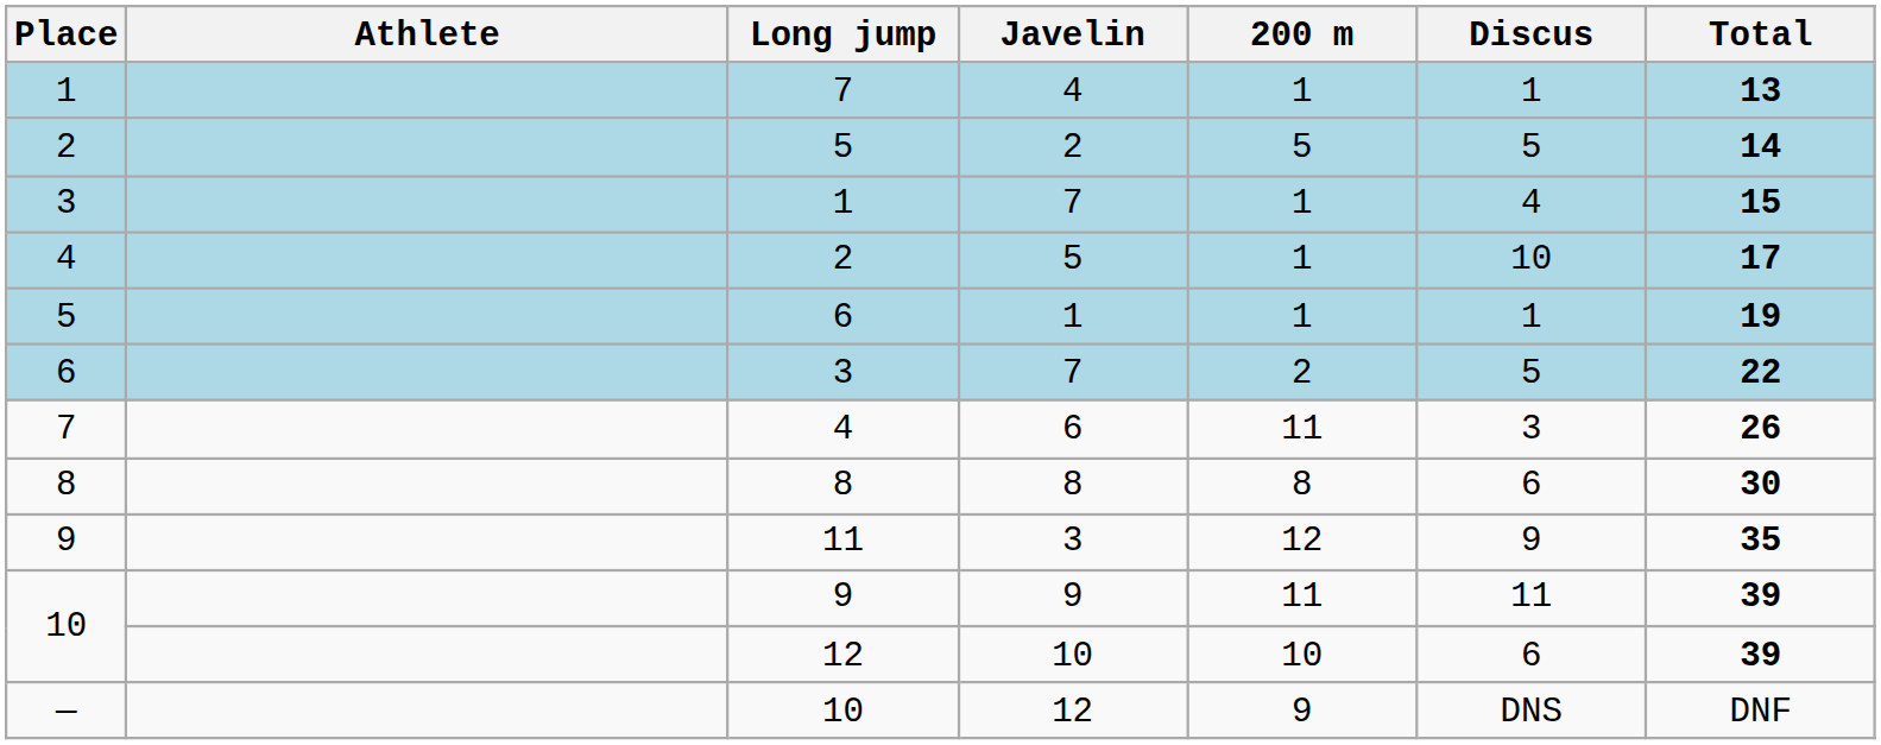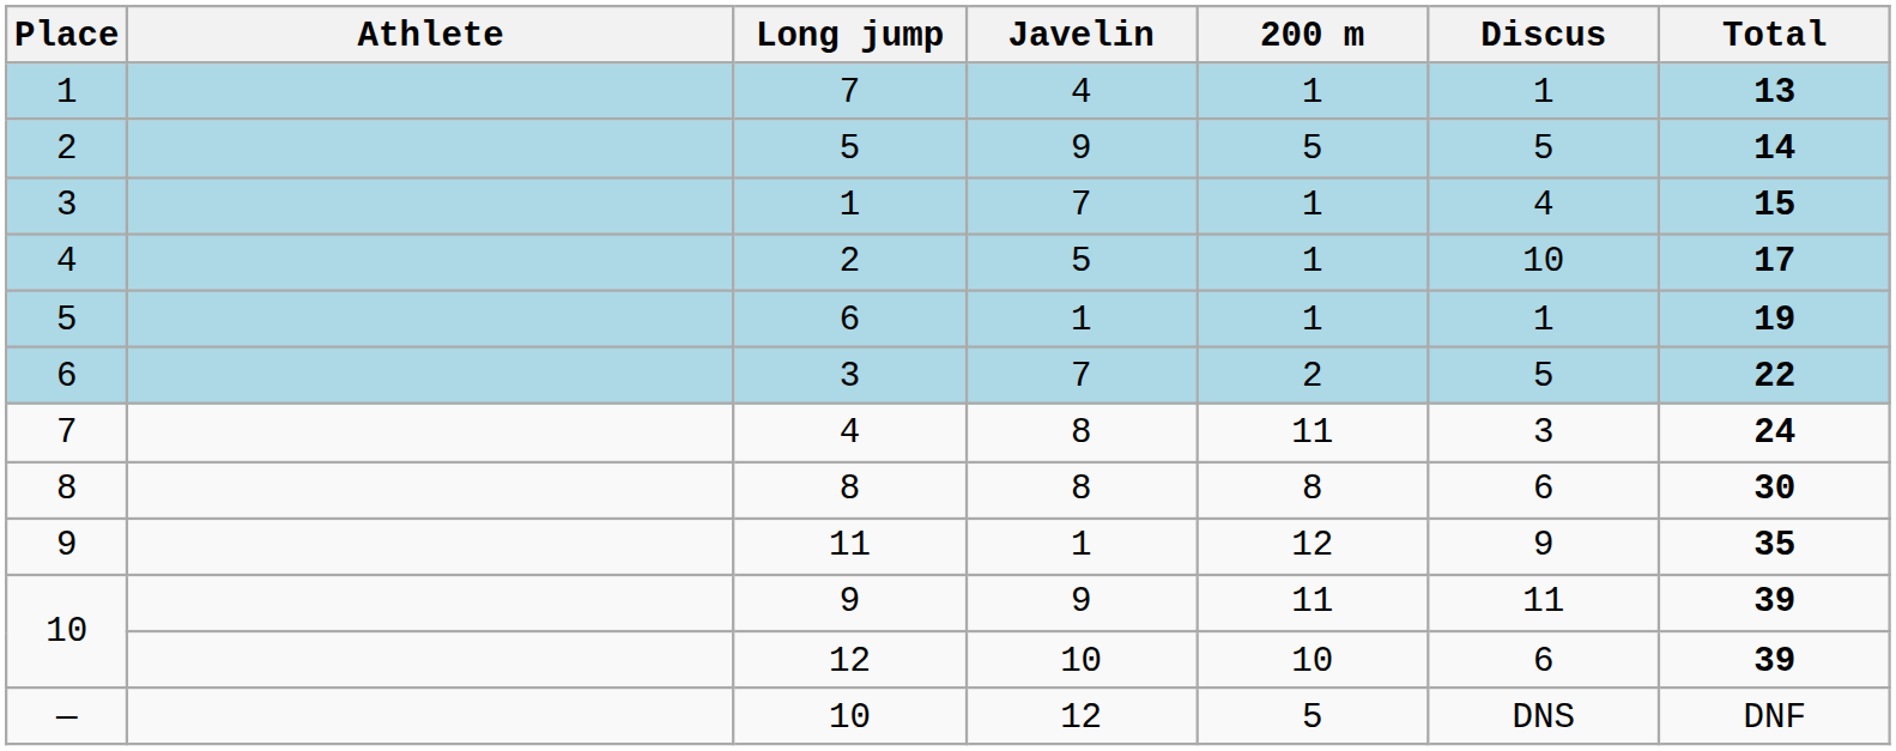row 3 | Javelin: 2 -> 9
row 8 | Javelin: 6 -> 8
row 8 | Total: 26 -> 24
row 10 | Javelin: 3 -> 1
row 13 | 200 m: 9 -> 5
